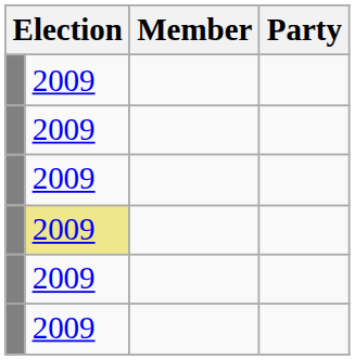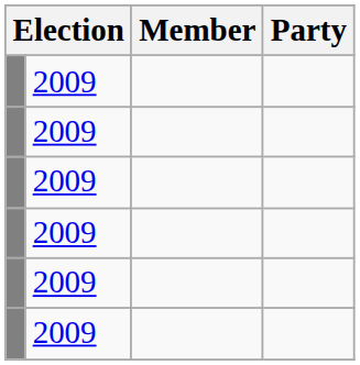row 5 | column 2: khaki background -> no background
